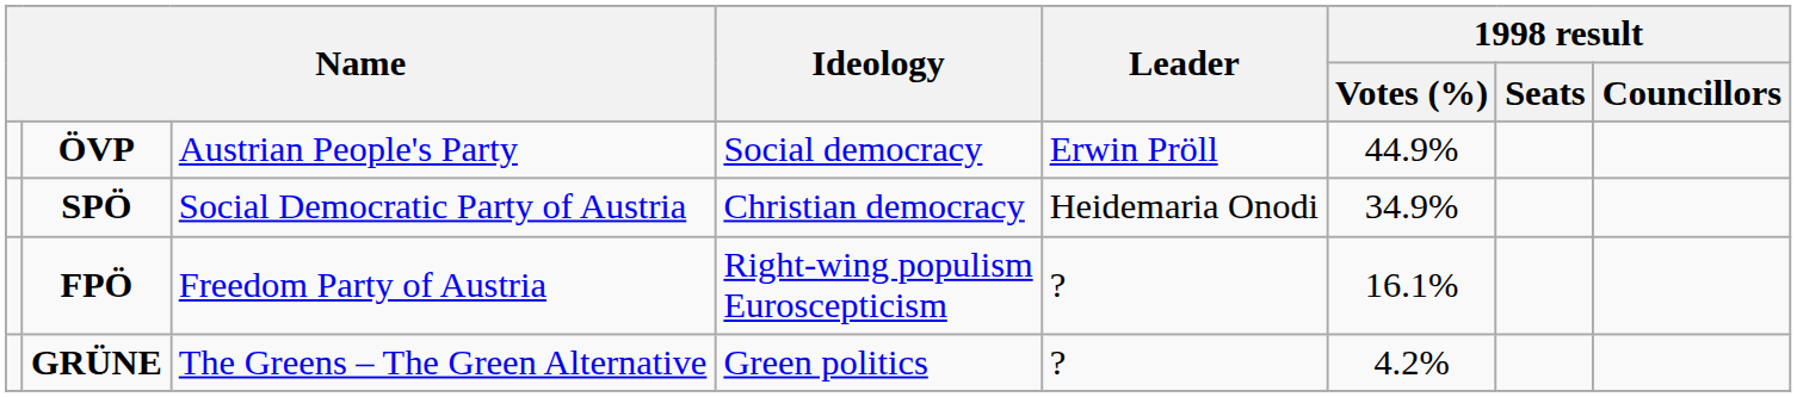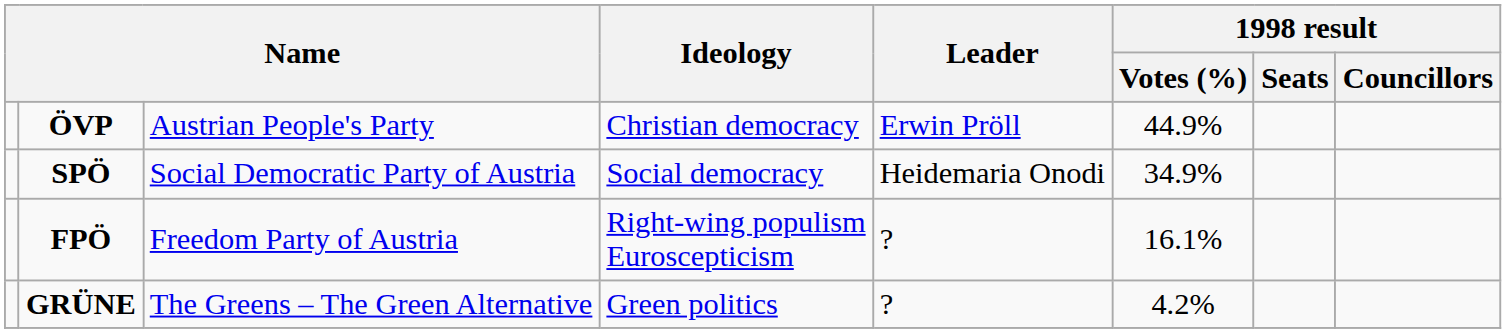ÖVP | Ideology: Social democracy -> Christian democracy
SPÖ | Ideology: Christian democracy -> Social democracy
